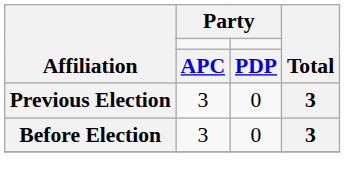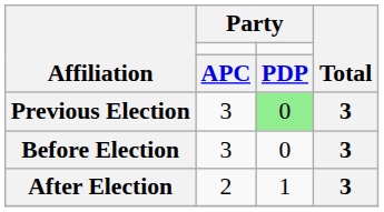Previous Election | column 3: no background -> lightgreen background
+ row: After Election | 2 | 1 | 3
